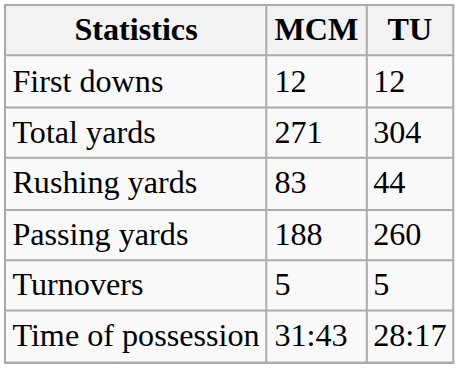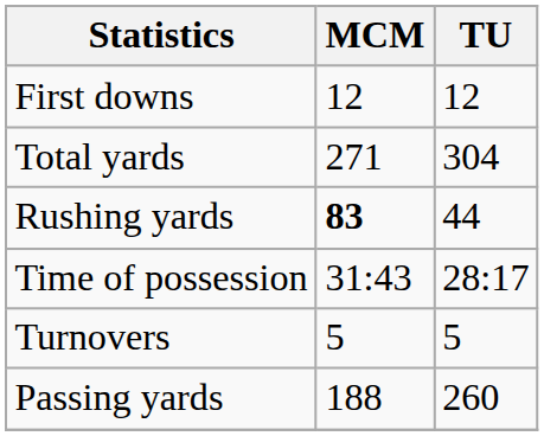Rushing yards | MCM: normal -> bold
rows swapped: Passing yards <-> Time of possession
